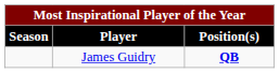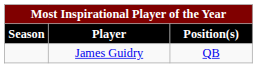James Guidry | Position(s): bold -> normal
